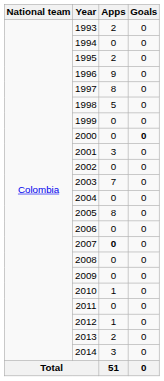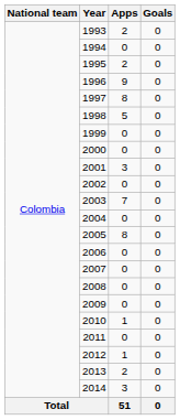2000 | Goals: bold -> normal
2007 | Apps: bold -> normal
